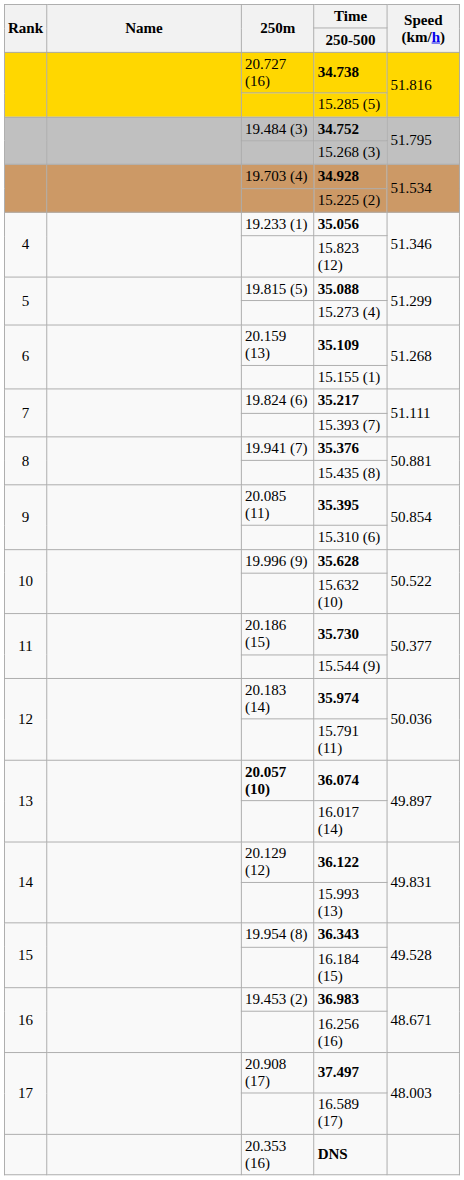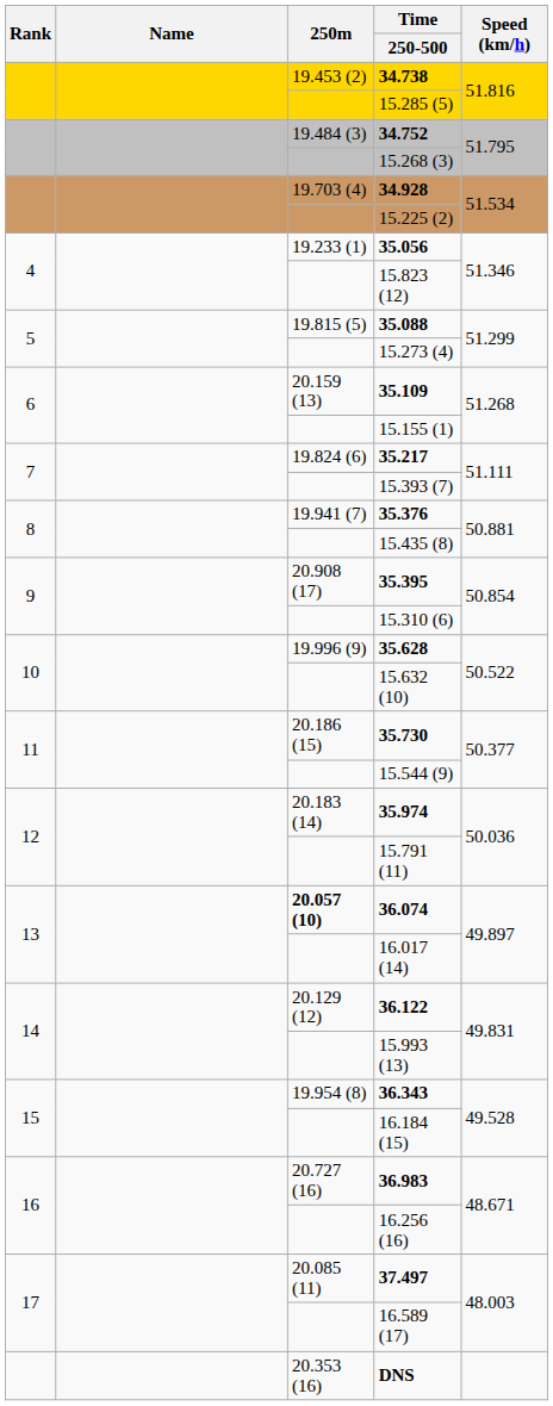34.738 | 250m: 20.727 (16) -> 19.453 (2)
35.395 | 250m: 20.085 (11) -> 20.908 (17)
36.983 | 250m: 19.453 (2) -> 20.727 (16)
37.497 | 250m: 20.908 (17) -> 20.085 (11)
